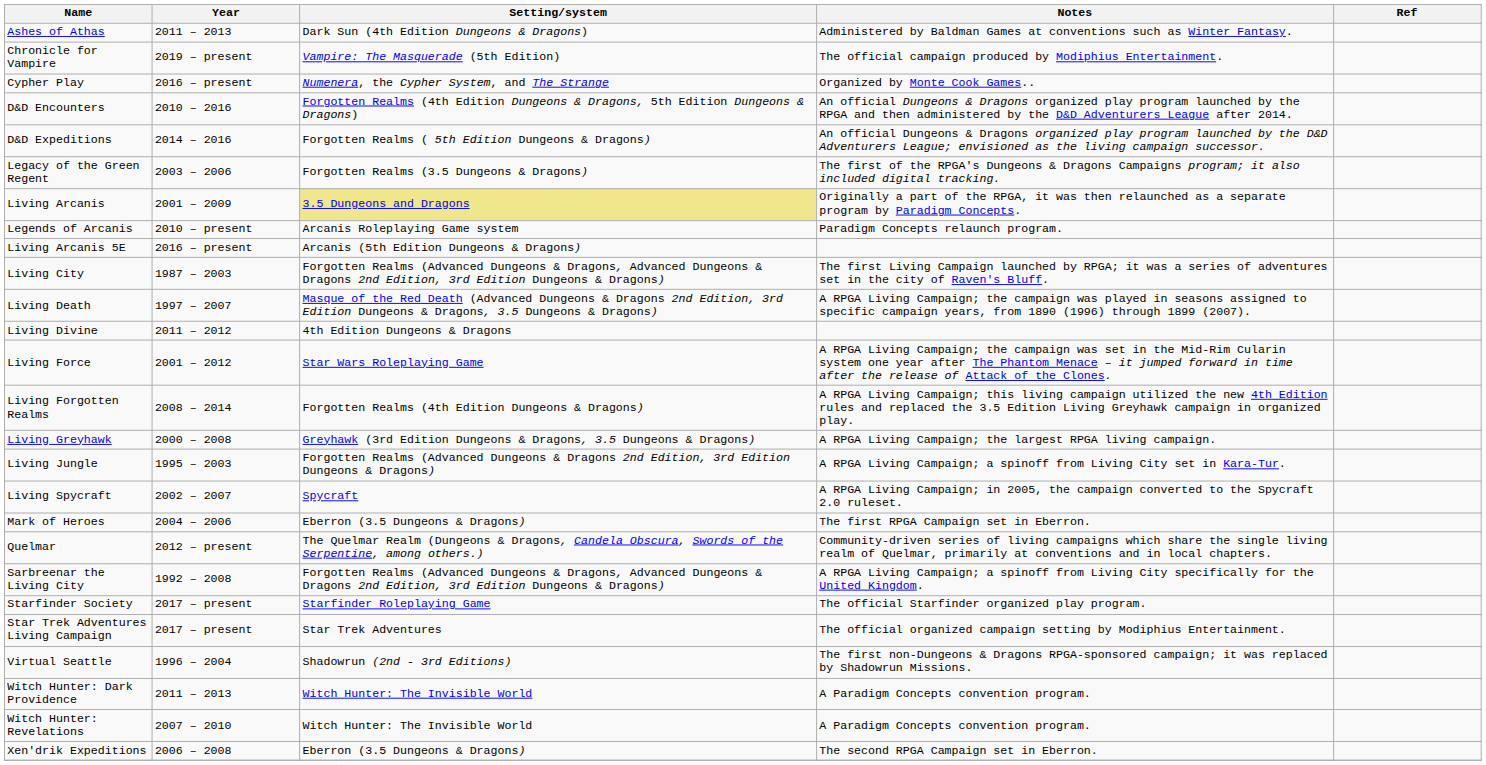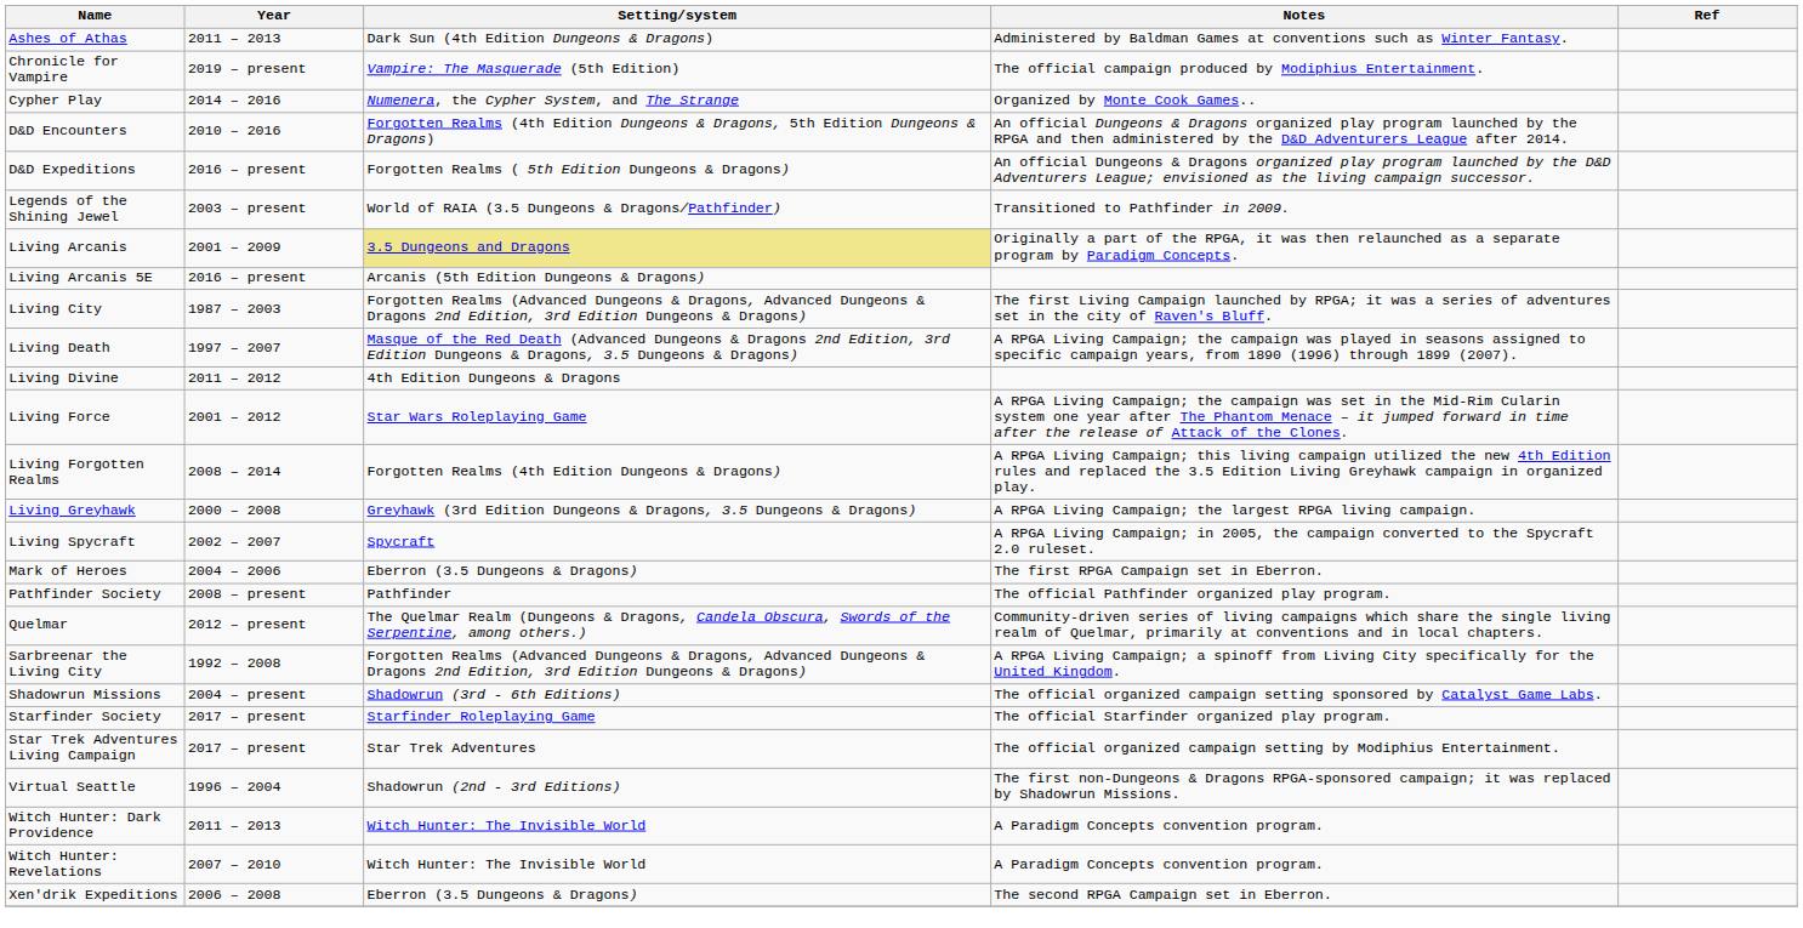Cypher Play | Year: 2016 – present -> 2014 – 2016
D&D Expeditions | Year: 2014 – 2016 -> 2016 – present
- row: Legacy of the Green Regent | 2003 – 2006 | Forgotten Realms (3.5 Dungeons & Dragons) | The first of the RPGA's Dungeons & Dragons Campaigns program; it also included digital tracking.
+ row: Legends of the Shining Jewel | 2003 – present | World of RAIA (3.5 Dungeons & Dragons/Pathfinder) | Transitioned to Pathfinder in 2009.
- row: Legends of Arcanis | 2010 – present | Arcanis Roleplaying Game system | Paradigm Concepts relaunch program.
- row: Living Jungle | 1995 – 2003 | Forgotten Realms (Advanced Dungeons & Dragons 2nd Edition, 3rd Edition Dungeons & Dragons) | A RPGA Living Campaign; a spinoff from Living City set in Kara-Tur.
+ row: Pathfinder Society | 2008 – present | Pathfinder | The official Pathfinder organized play program.
+ row: Shadowrun Missions | 2004 – present | Shadowrun (3rd - 6th Editions) | The official organized campaign setting sponsored by Catalyst Game Labs.
